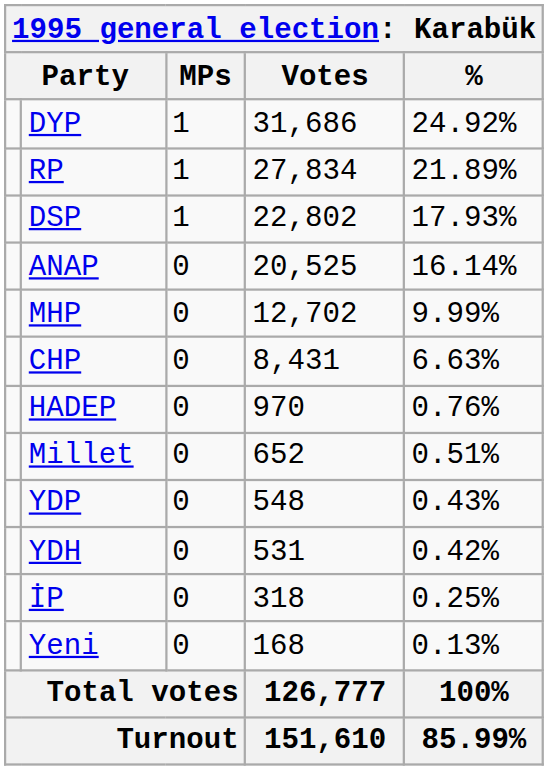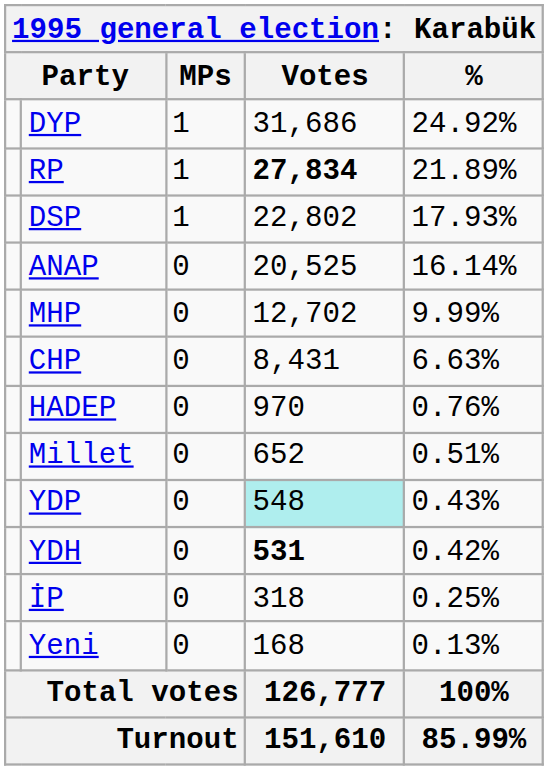RP | Votes: normal -> bold
YDP | Votes: no background -> paleturquoise background
YDH | Votes: normal -> bold
